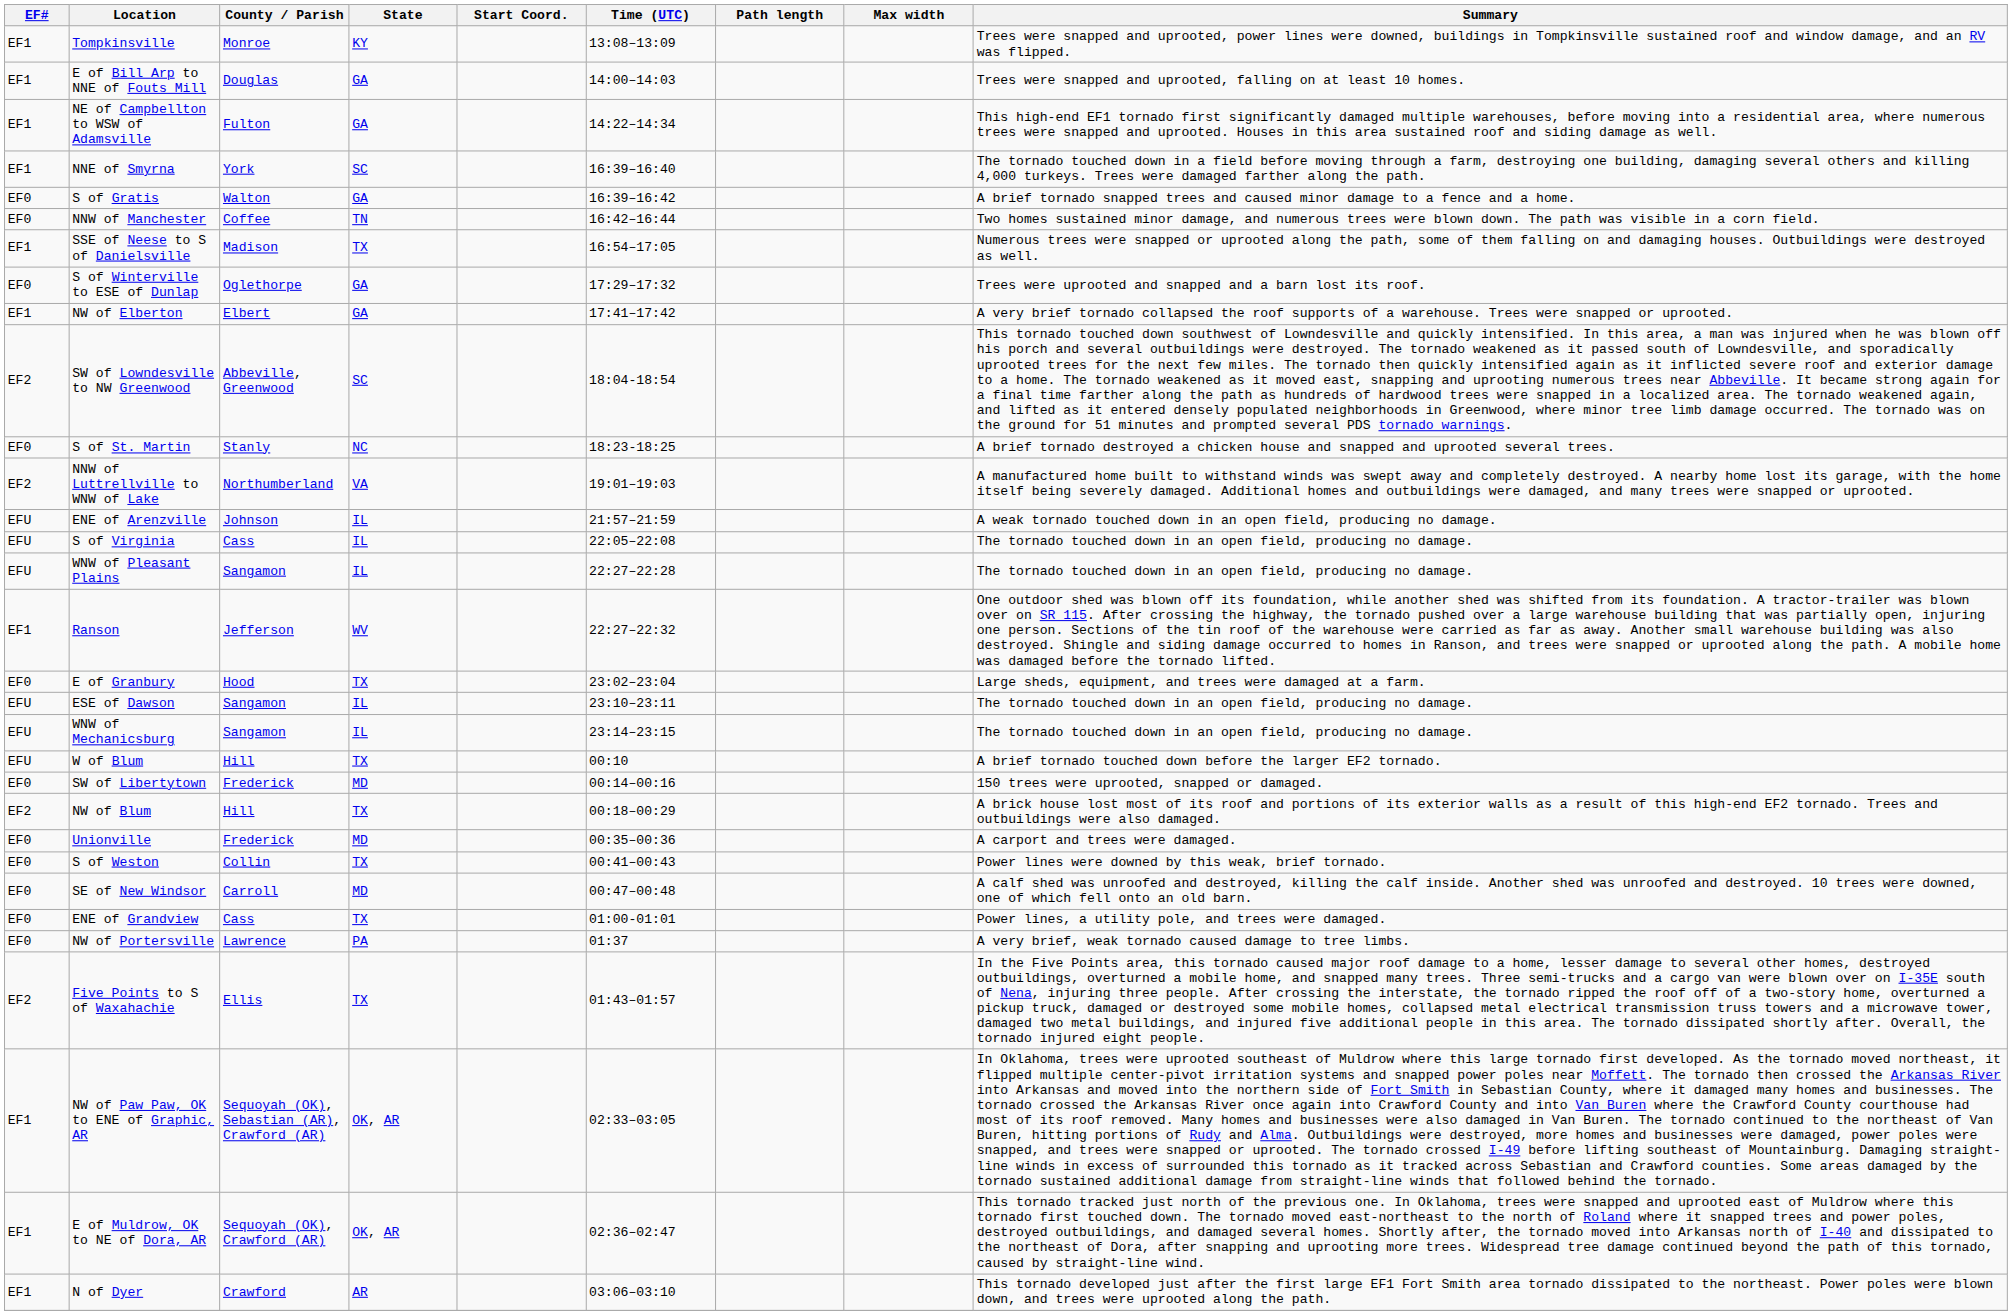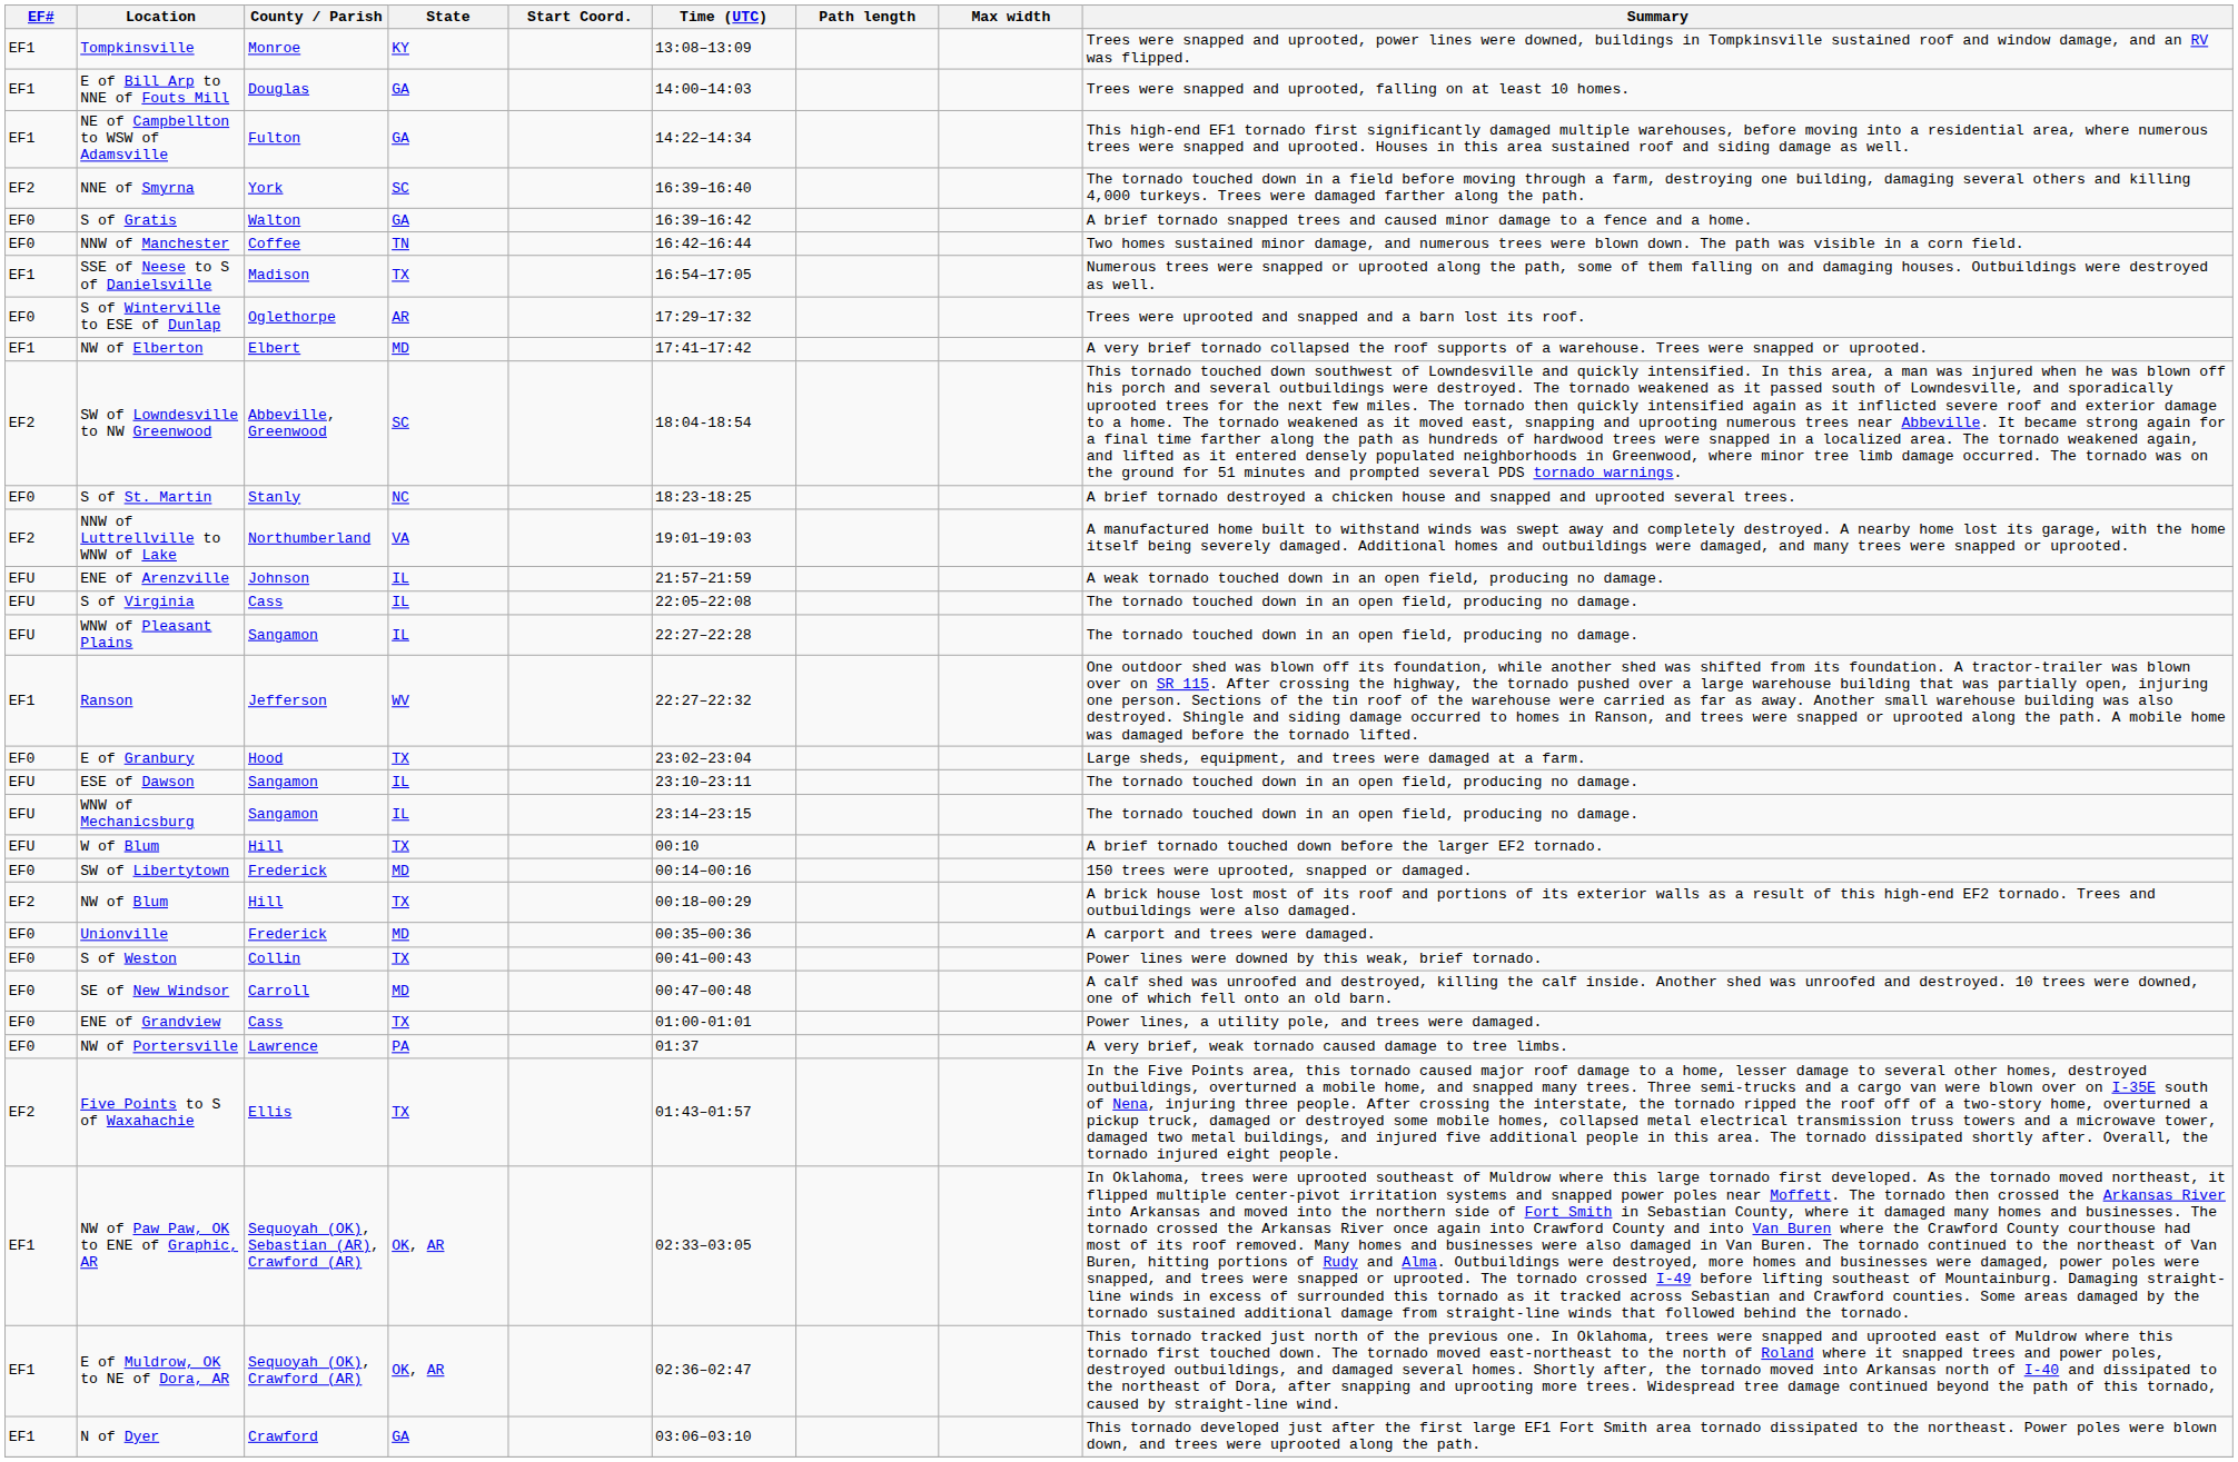NNE of Smyrna | EF#: EF1 -> EF2
S of Winterville to ESE of Dunlap | State: GA -> AR
NW of Elberton | State: GA -> MD
N of Dyer | State: AR -> GA
